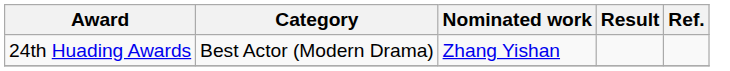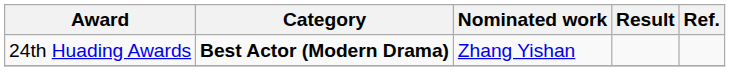24th Huading Awards | Category: normal -> bold
